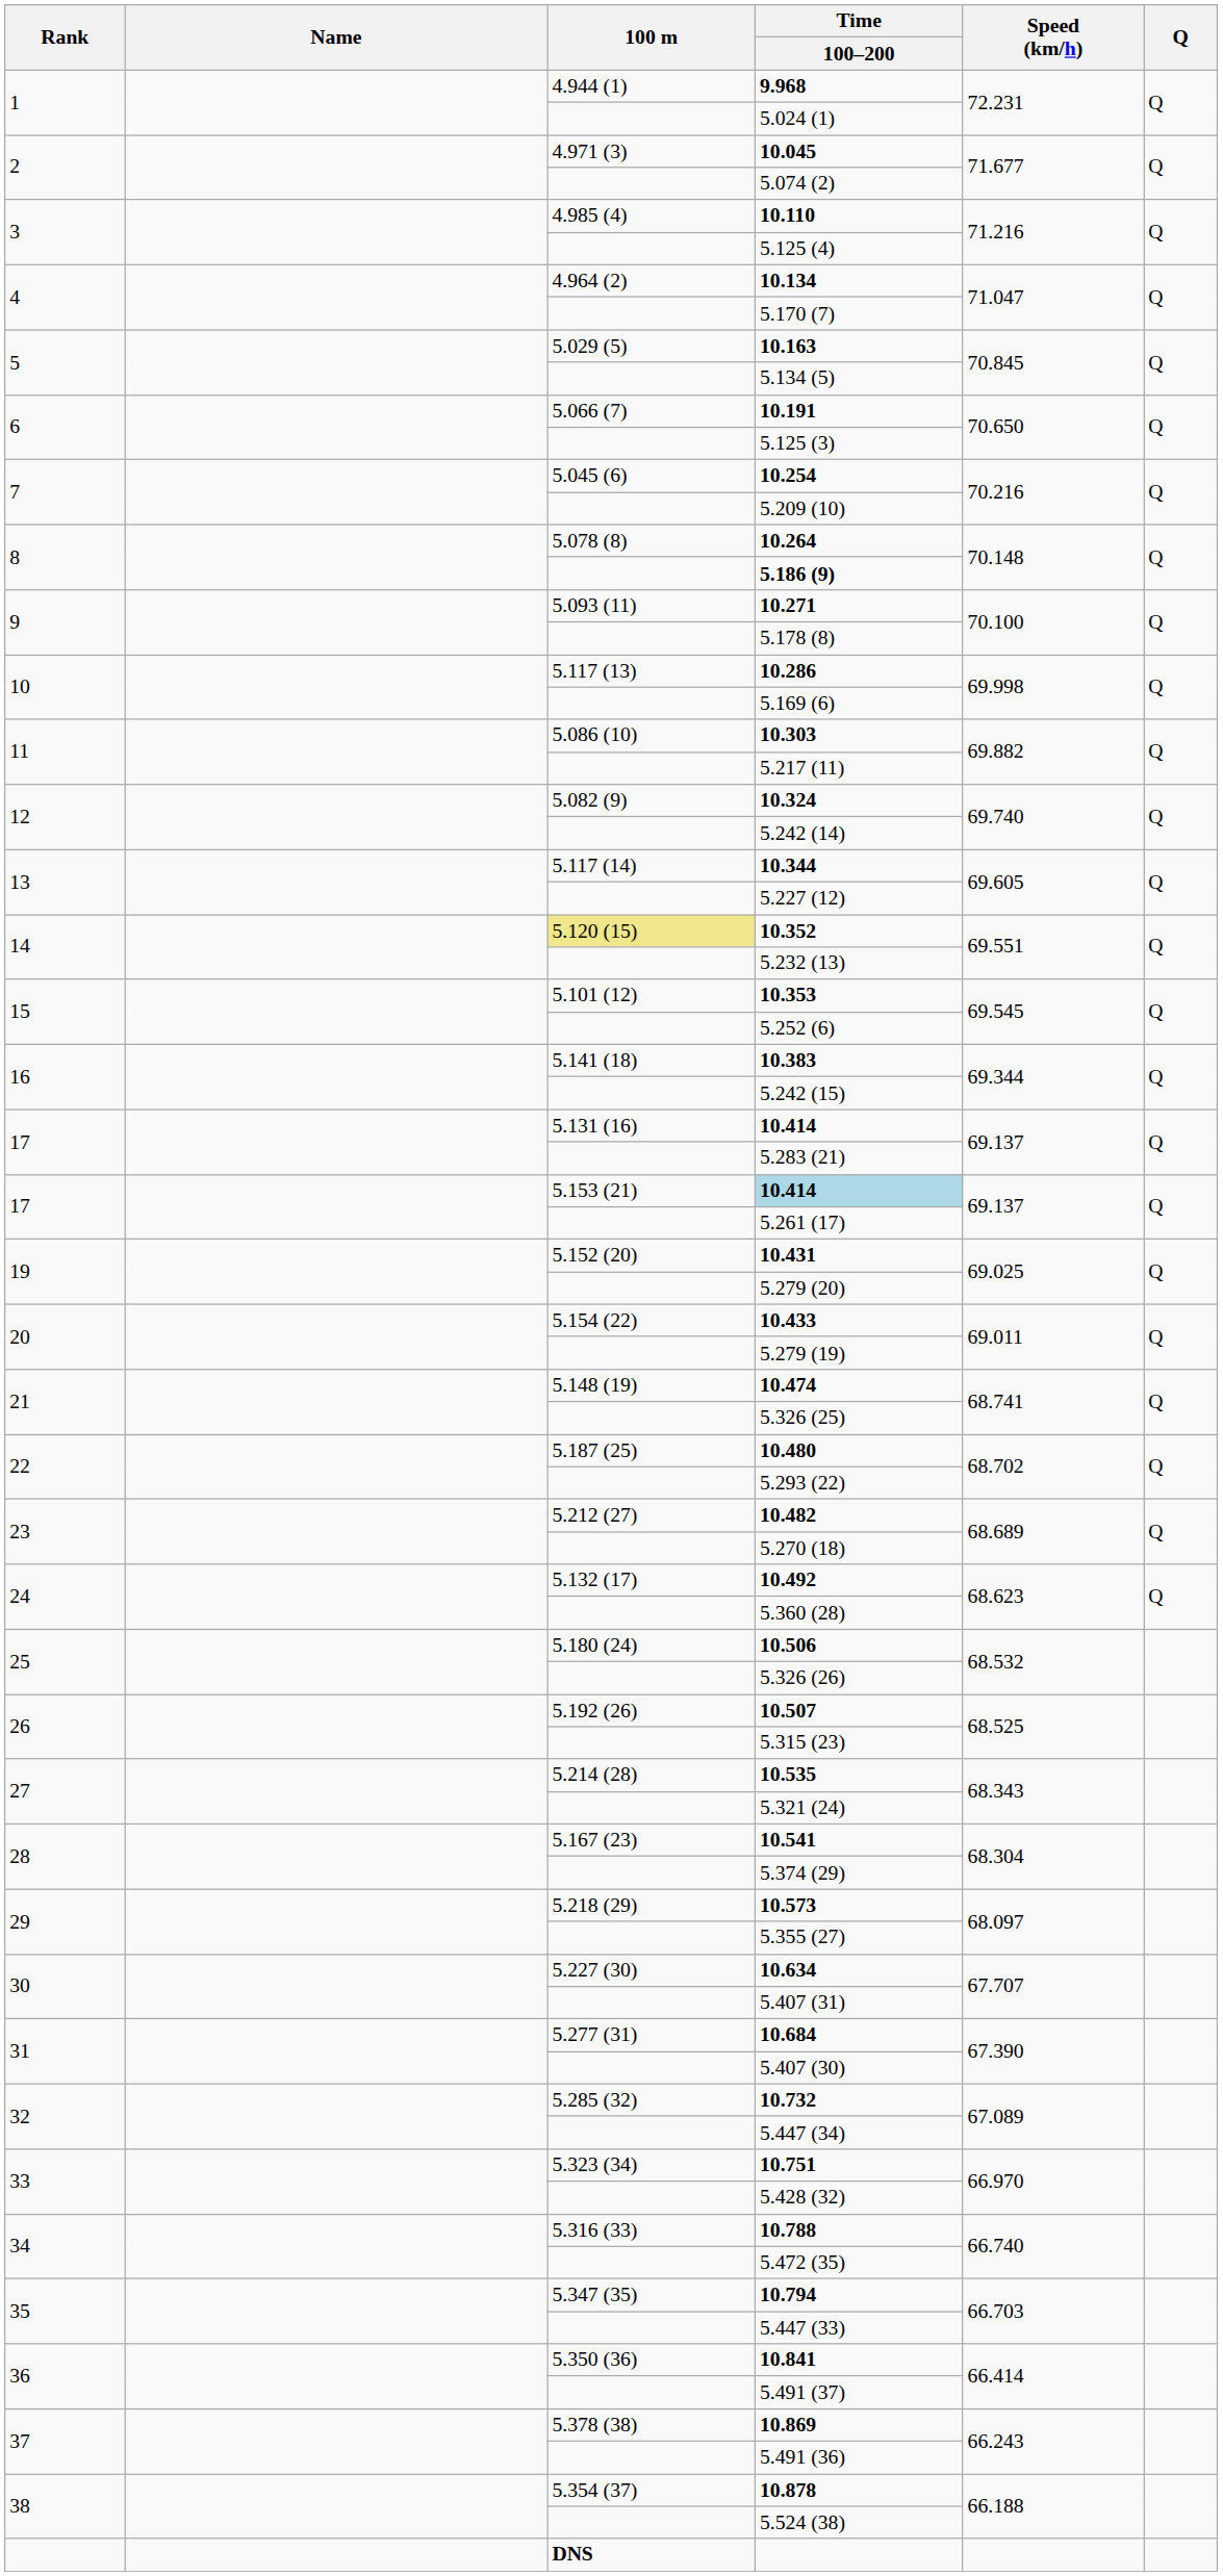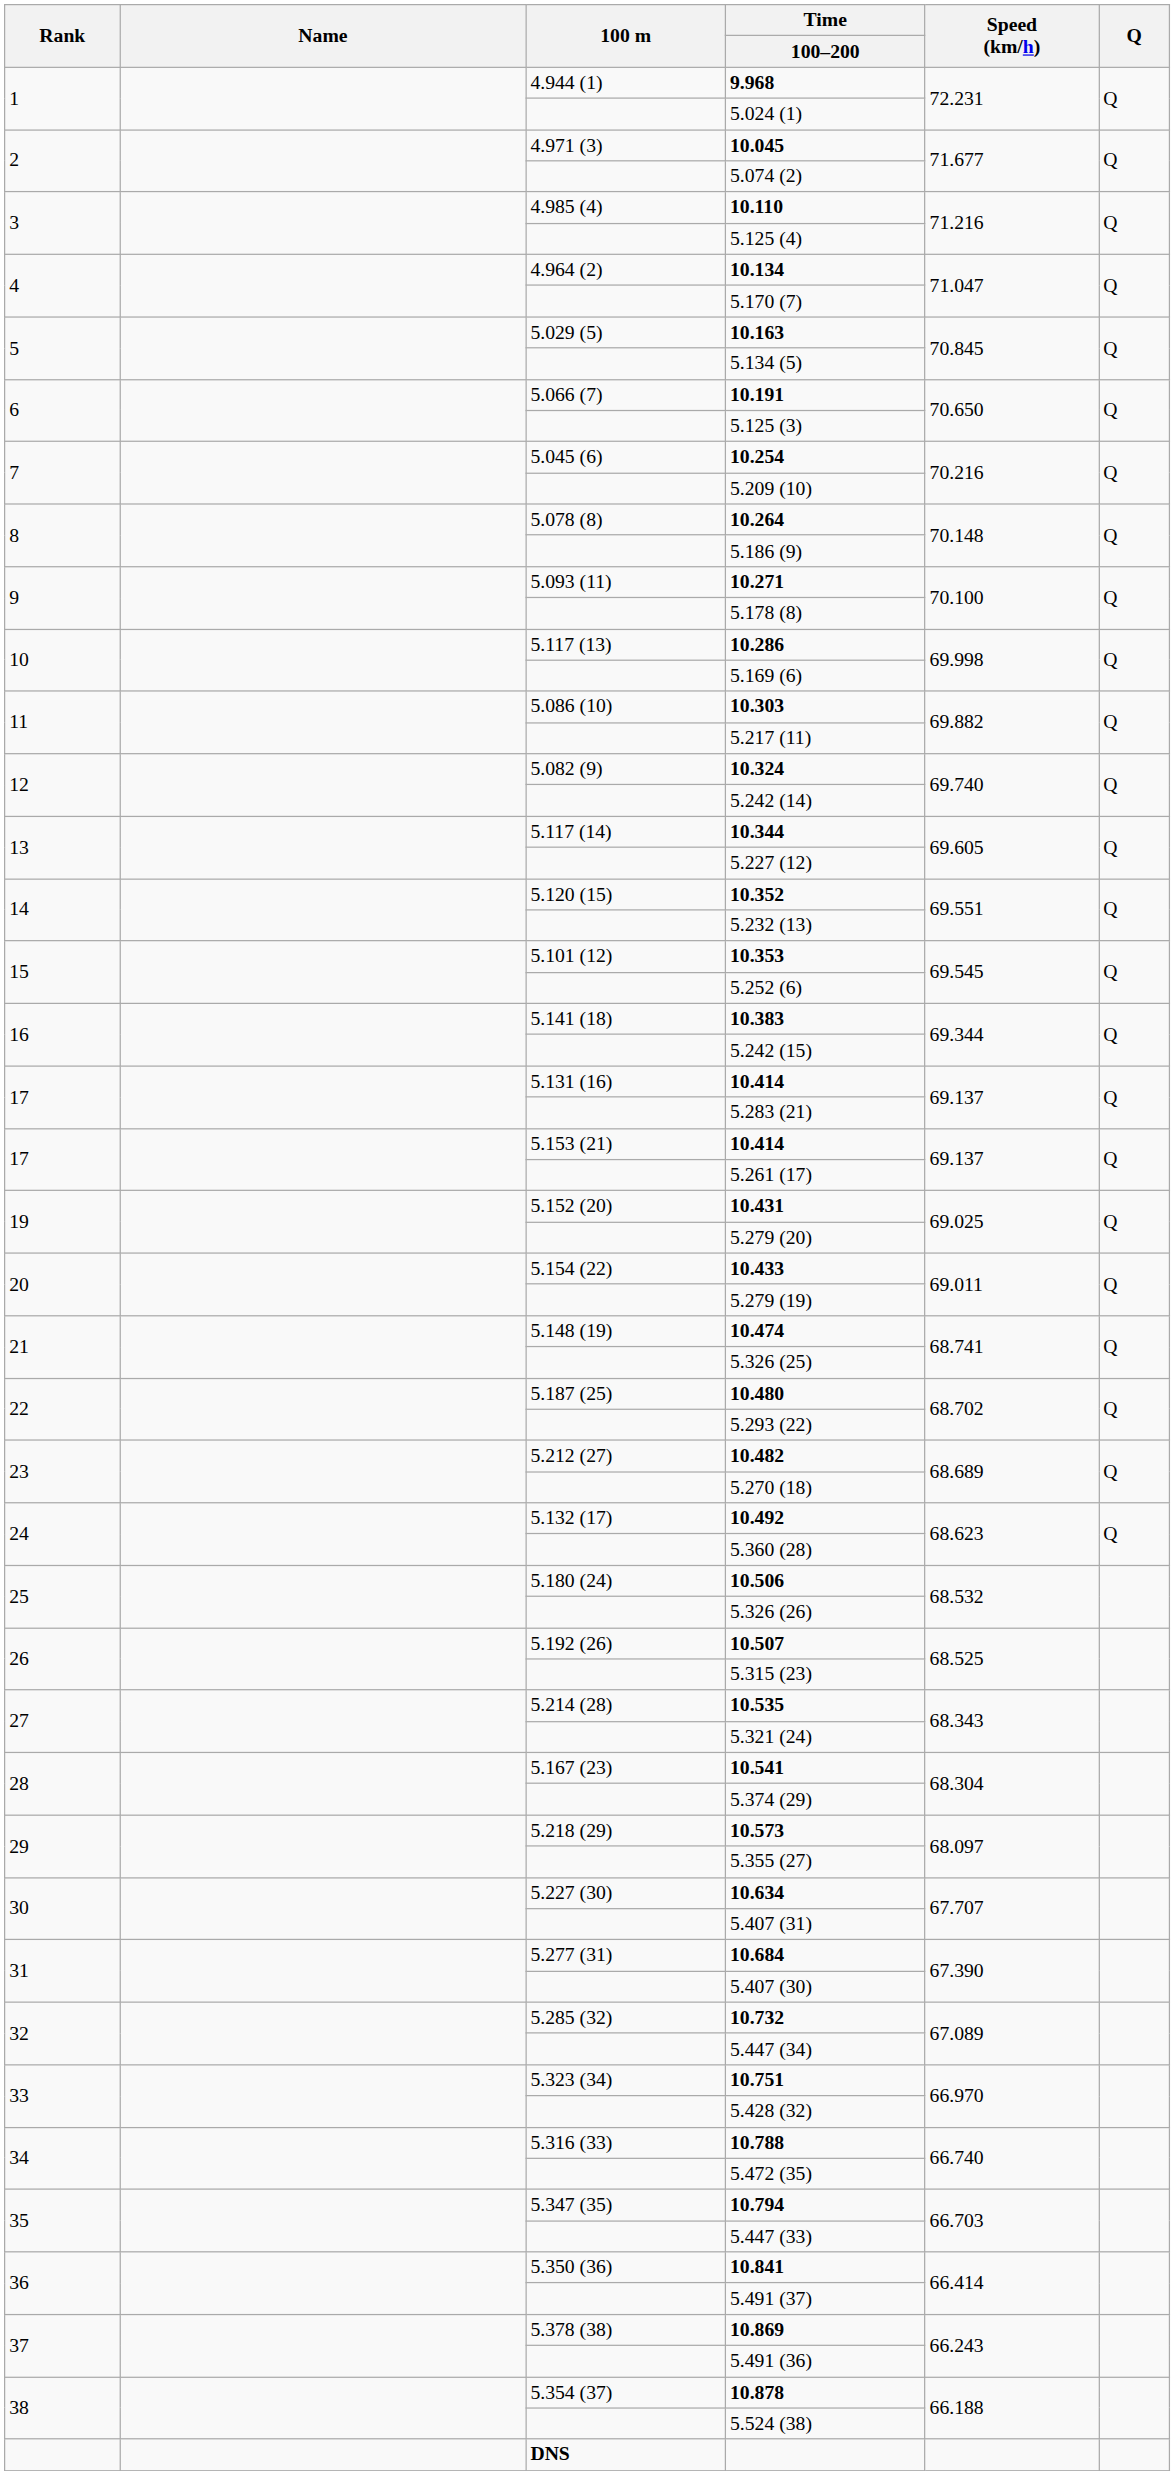5.186 (9) | Time / 100–200: bold -> normal
10.352 | 100 m: khaki background -> no background
5.153 (21) / 10.414 | Time / 100–200: lightblue background -> no background
